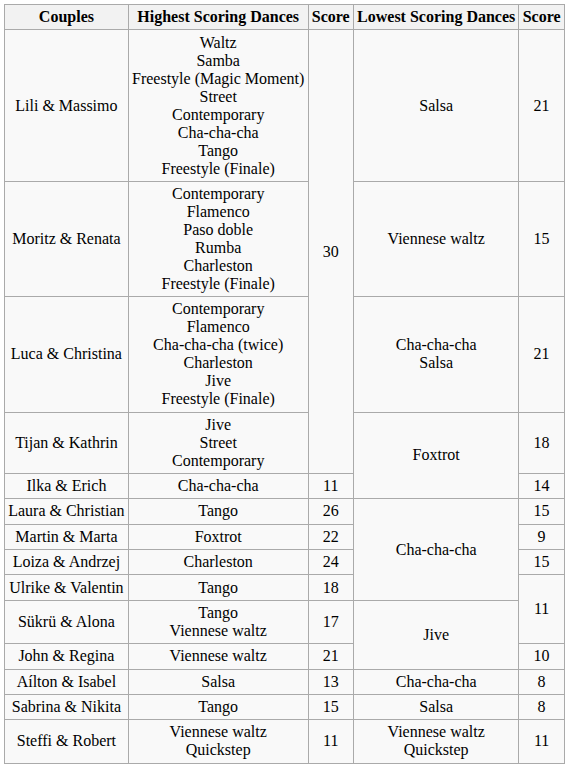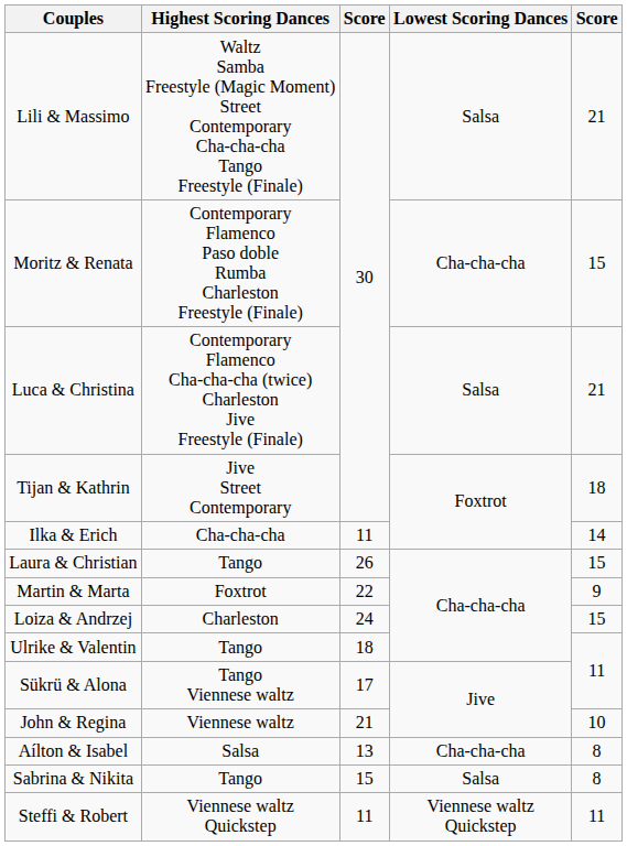Moritz & Renata | Lowest Scoring Dances: Viennese waltz -> Cha-cha-cha
Luca & Christina | Lowest Scoring Dances: Cha-cha-cha Salsa -> Salsa
